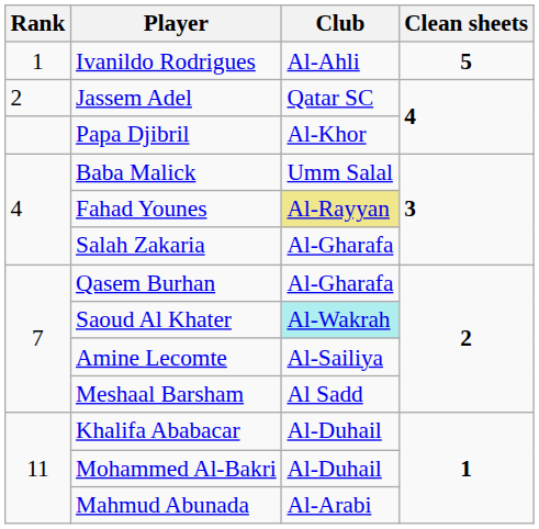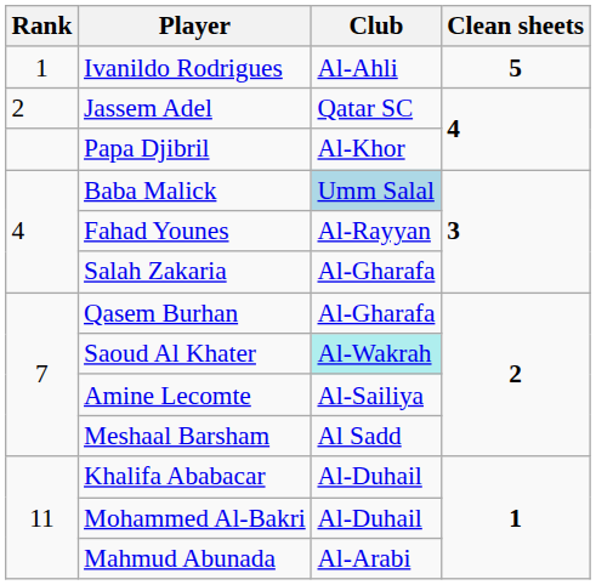Baba Malick | Club: no background -> lightblue background
Fahad Younes | Club: khaki background -> no background
